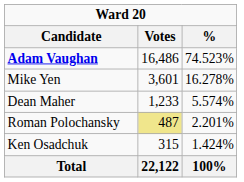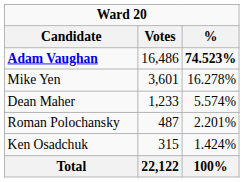Adam Vaughan | %: normal -> bold
Roman Polochansky | Votes: khaki background -> no background
